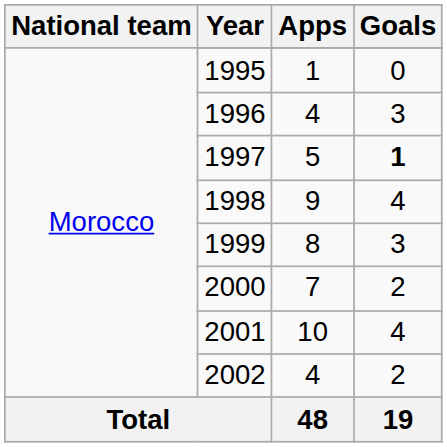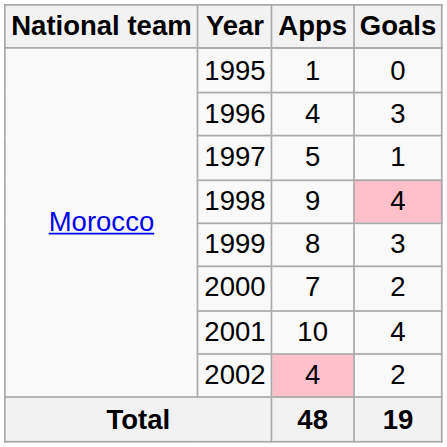1997 | Goals: bold -> normal
1998 | Goals: no background -> pink background
2002 | Apps: no background -> pink background
